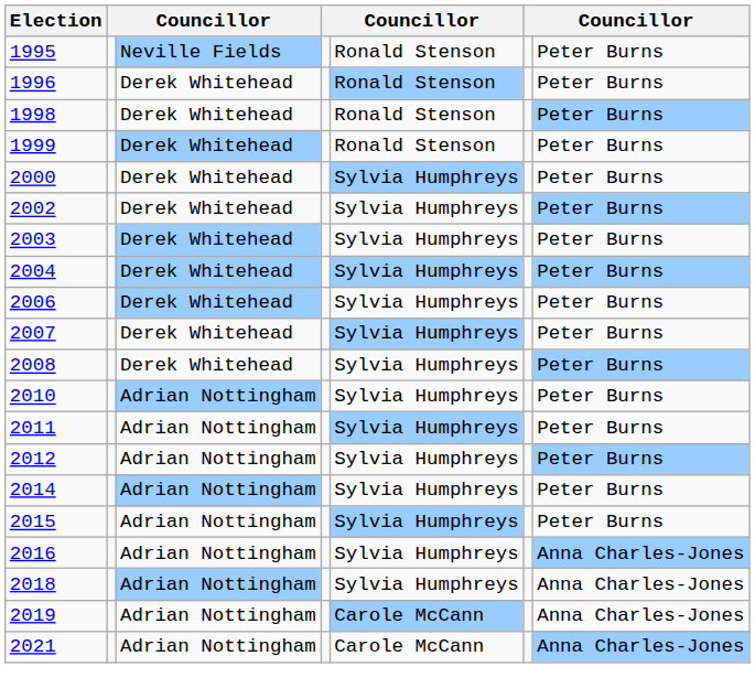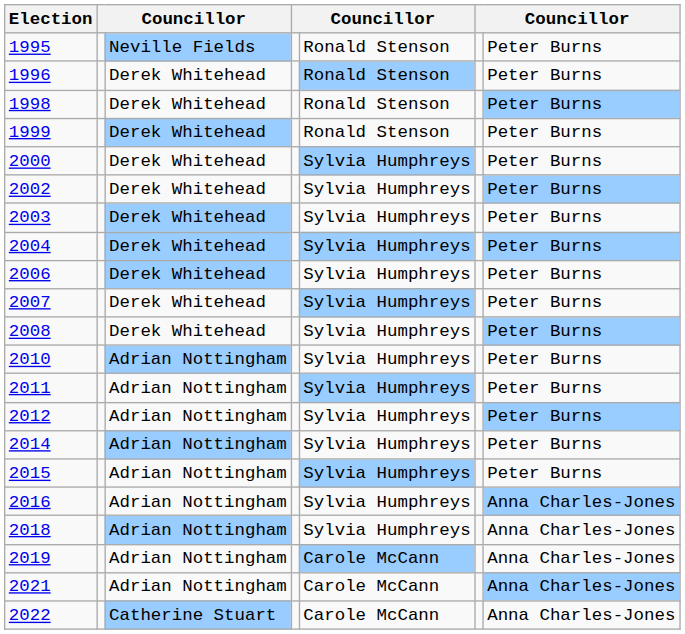+ row: 2022 | Catherine Stuart | Carole McCann | Anna Charles-Jones
